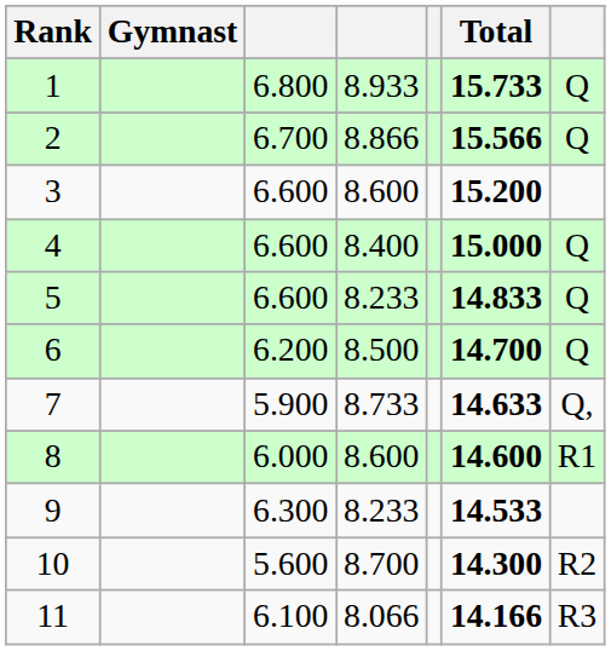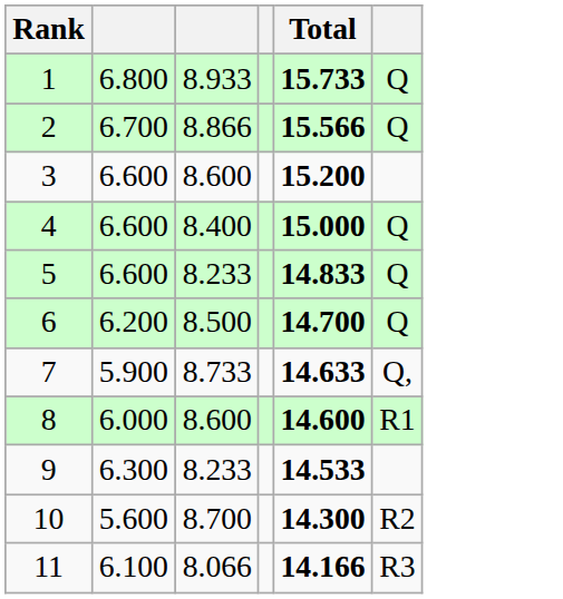- column: Gymnast
